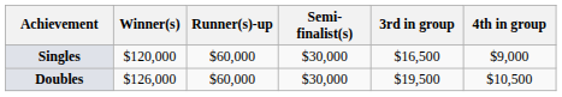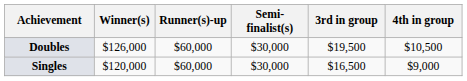rows swapped: Singles <-> Doubles
